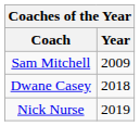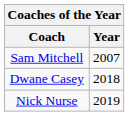Sam Mitchell | Year: 2009 -> 2007
